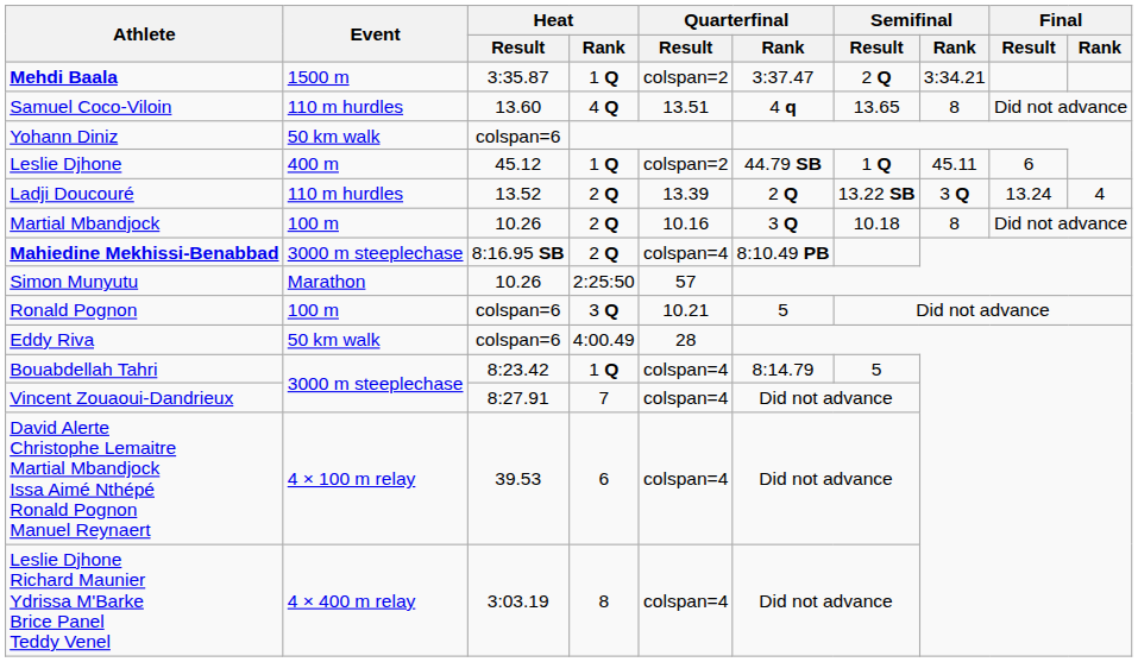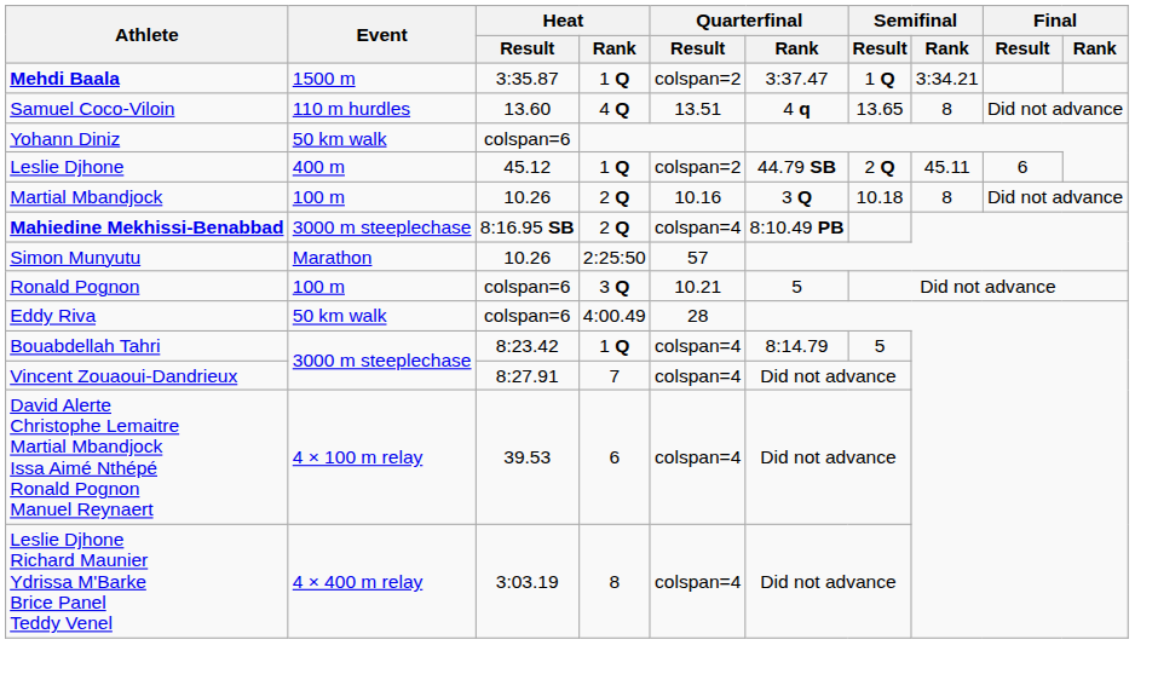Mehdi Baala | Semifinal / Result: 2 Q -> 1 Q
Leslie Djhone | Semifinal / Result: 1 Q -> 2 Q
- row: Ladji Doucouré | 110 m hurdles | 13.52 | 2 Q | 13.39 | 2 Q | 13.22 SB | 3 Q | 13.24 | 4
